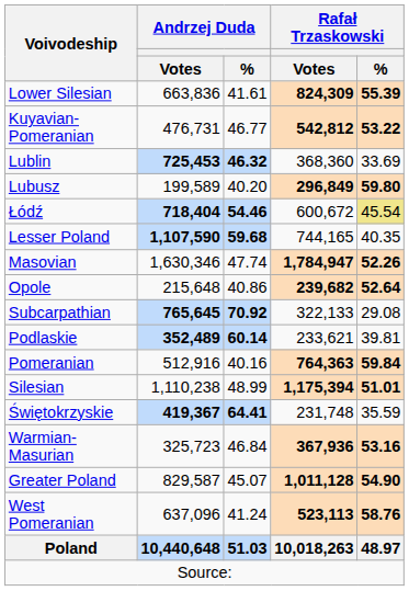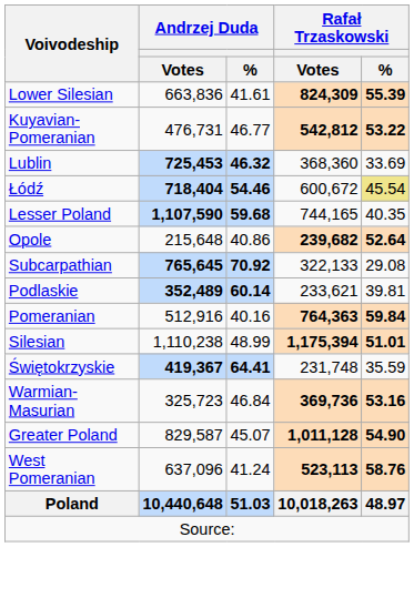- row: Lubusz | 199,589 | 40.20 | 296,849 | 59.80
- row: Masovian | 1,630,346 | 47.74 | 1,784,947 | 52.26
Warmian-Masurian | Rafał Trzaskowski / Votes: 367,936 -> 369,736
